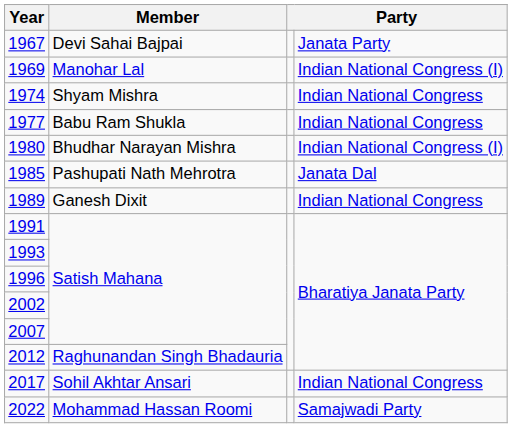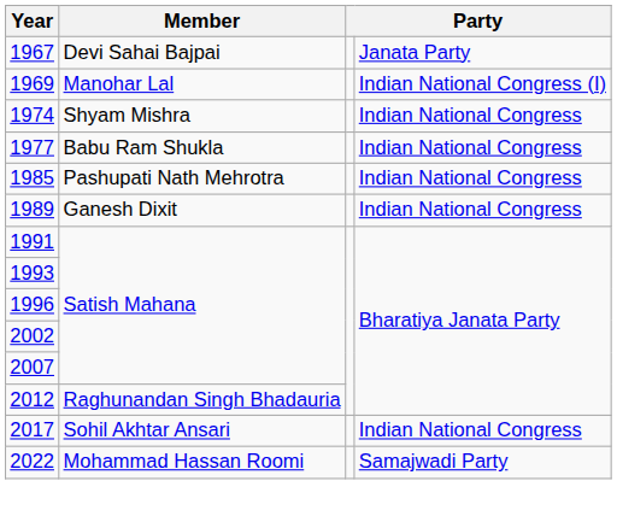- row: 1980 | Bhudhar Narayan Mishra | Indian National Congress (I)
1985 | column 4: Janata Dal -> Indian National Congress
